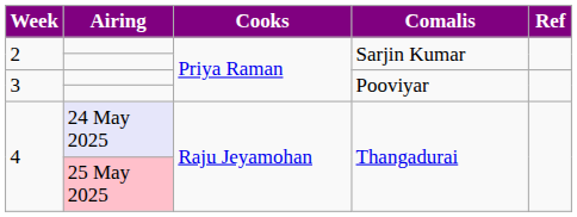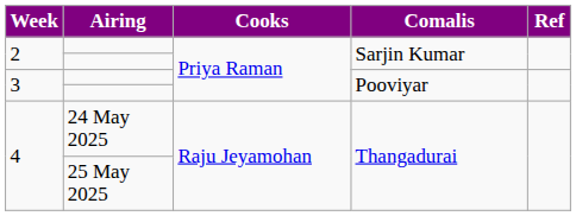4 / 24 May 2025 | Airing: lavender background -> no background
4 / 25 May 2025 | Airing: pink background -> no background
